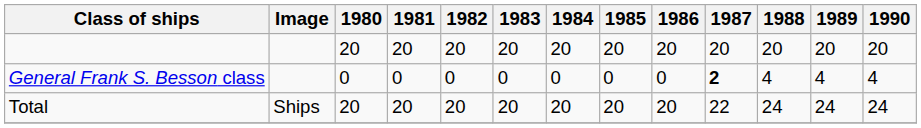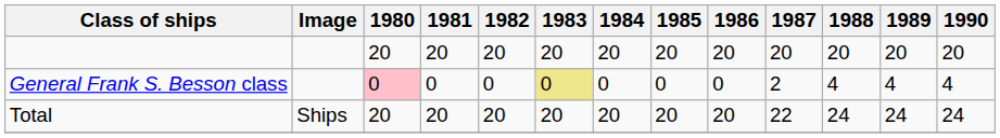General Frank S. Besson class | 1980: no background -> pink background
General Frank S. Besson class | 1983: no background -> khaki background
General Frank S. Besson class | 1987: bold -> normal
